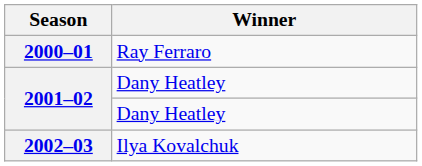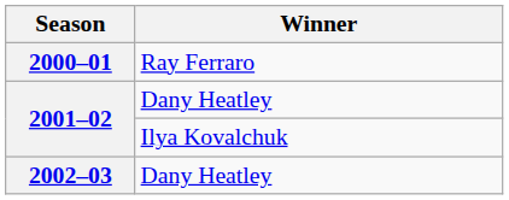row 4 | Winner: Dany Heatley -> Ilya Kovalchuk
row 5 | Winner: Ilya Kovalchuk -> Dany Heatley
